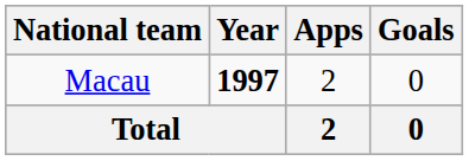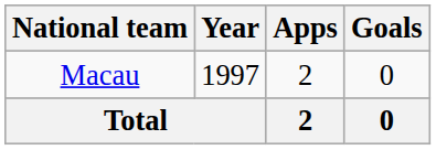Macau | Year: bold -> normal
